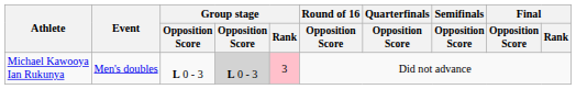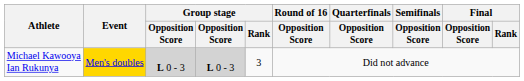Michael Kawooya Ian Rukunya | Event: no background -> gold background
Michael Kawooya Ian Rukunya | column 3: no background -> lightgrey background
Michael Kawooya Ian Rukunya | Group stage / Rank: pink background -> no background
